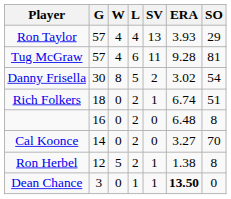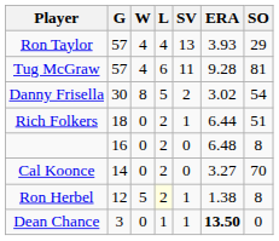Rich Folkers | ERA: 6.74 -> 6.44
Ron Herbel | L: no background -> lightyellow background
